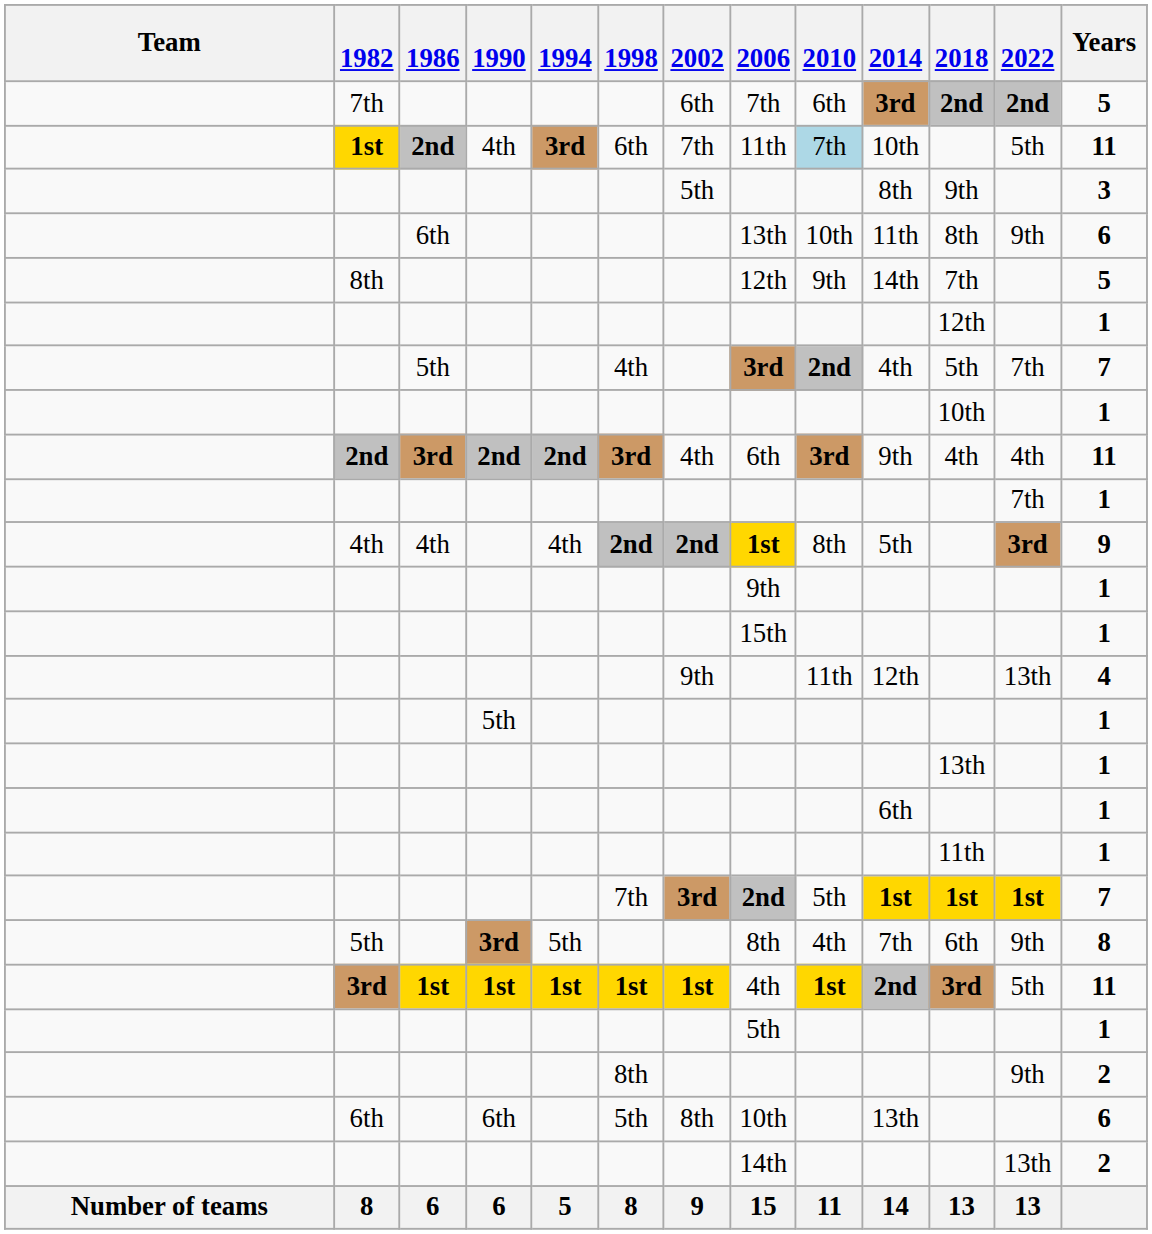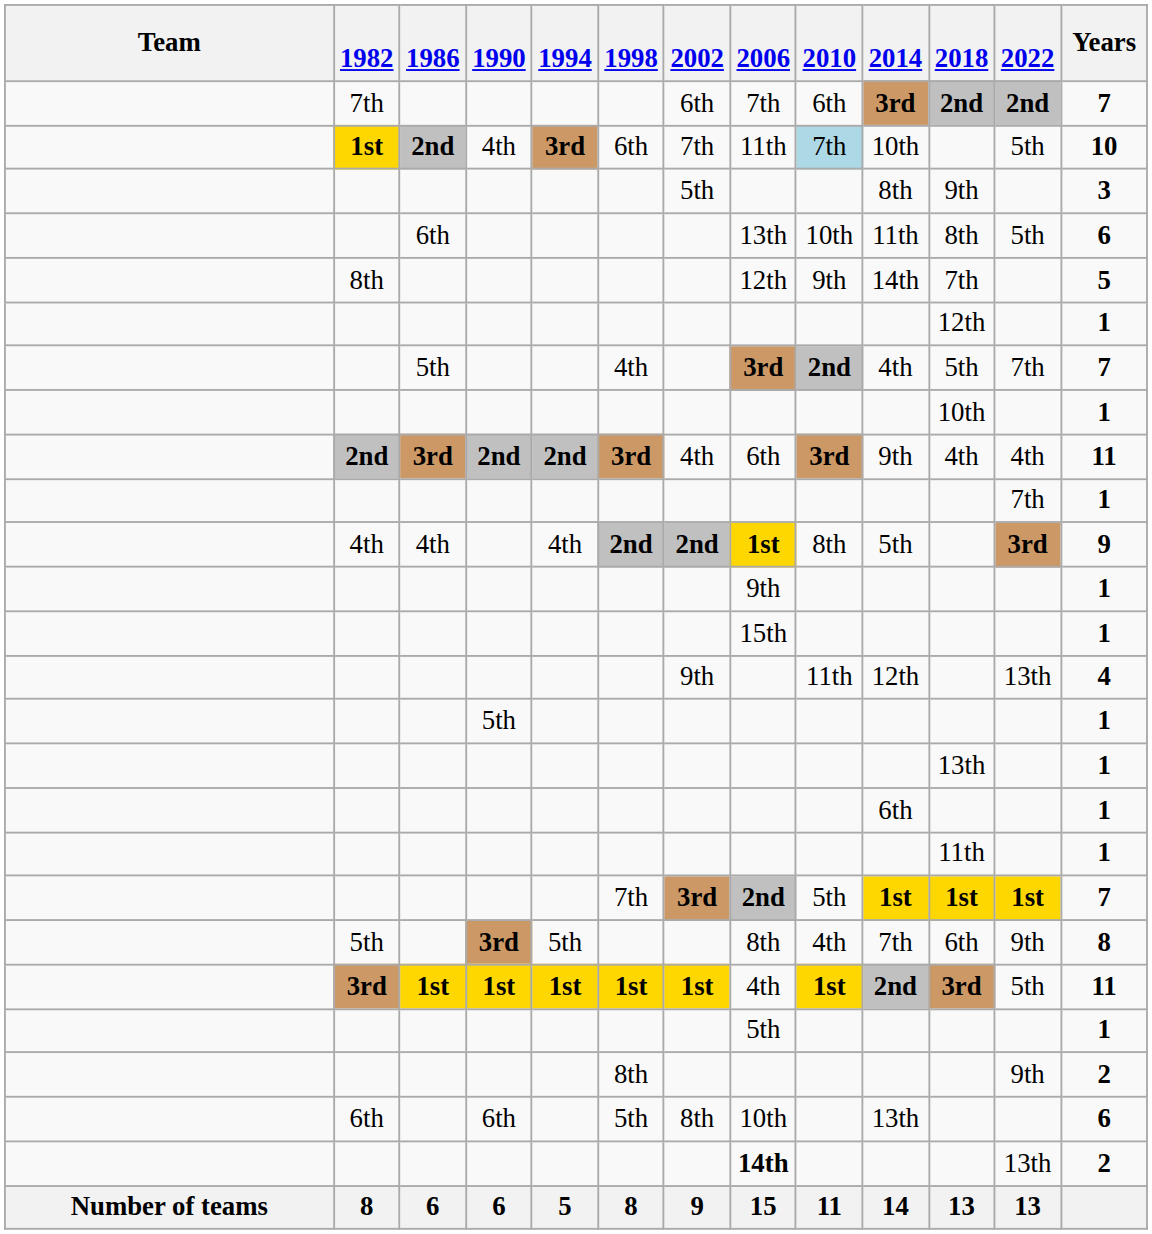row 2 | Years: 5 -> 7
row 3 | Years: 11 -> 10
row 5 | 2022: 9th -> 5th
row 26 | 2006: normal -> bold
